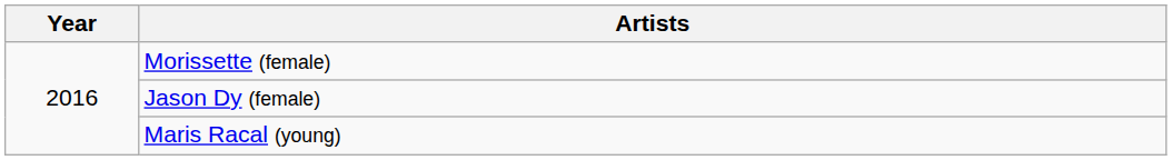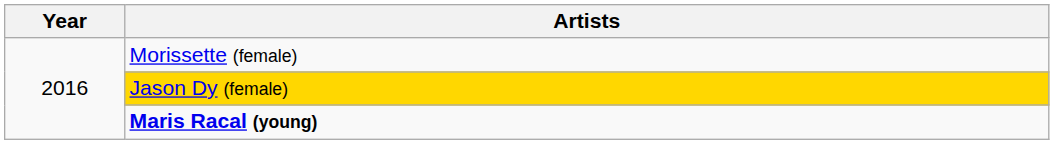Jason Dy (female) | Artists: no background -> gold background
Maris Racal (young) | Artists: normal -> bold
